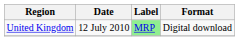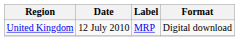United Kingdom | Label: lightgreen background -> no background
